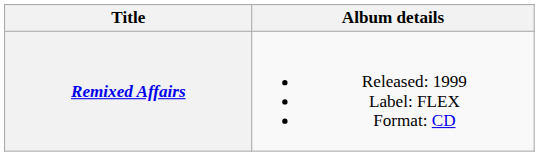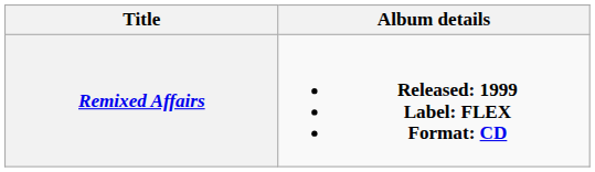Remixed Affairs | Album details: normal -> bold
